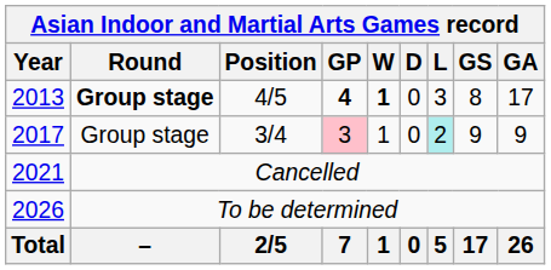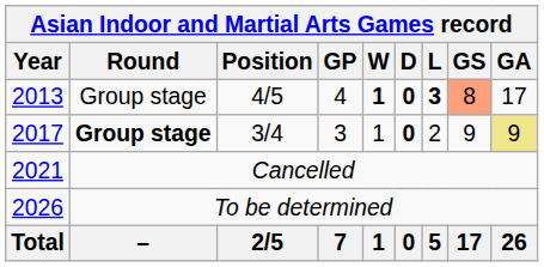4/5 | Round: bold -> normal
4/5 | GP: bold -> normal
4/5 | D: normal -> bold
4/5 | L: normal -> bold
4/5 | GS: no background -> lightsalmon background
3/4 | Round: normal -> bold
3/4 | GP: pink background -> no background
3/4 | D: normal -> bold
3/4 | L: paleturquoise background -> no background
3/4 | GA: no background -> khaki background
